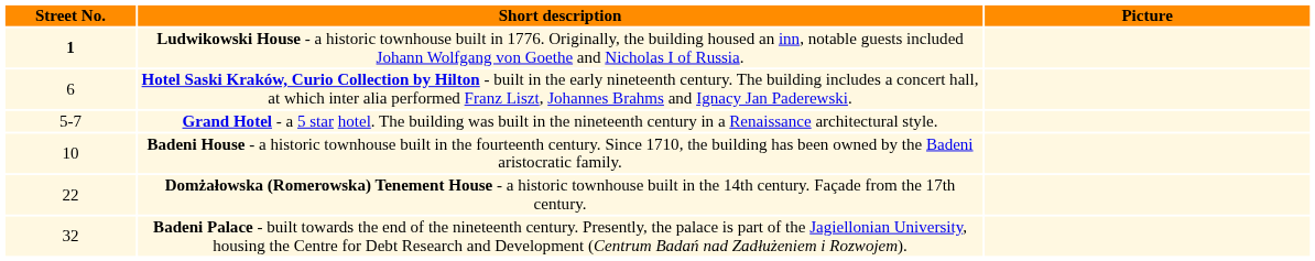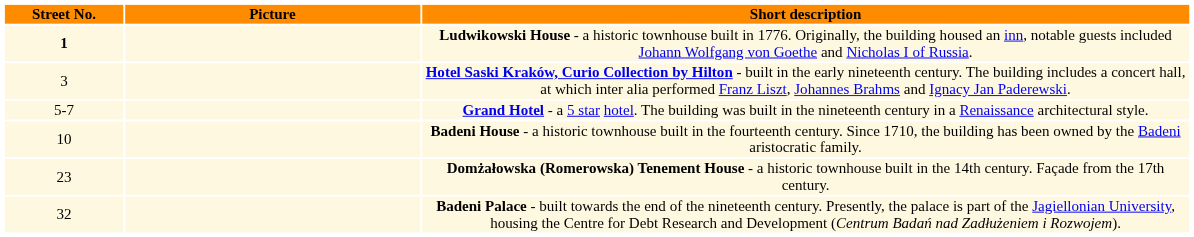columns swapped: Short description <-> Picture
row 3 | Street No.: 6 -> 3
row 6 | Street No.: 22 -> 23
